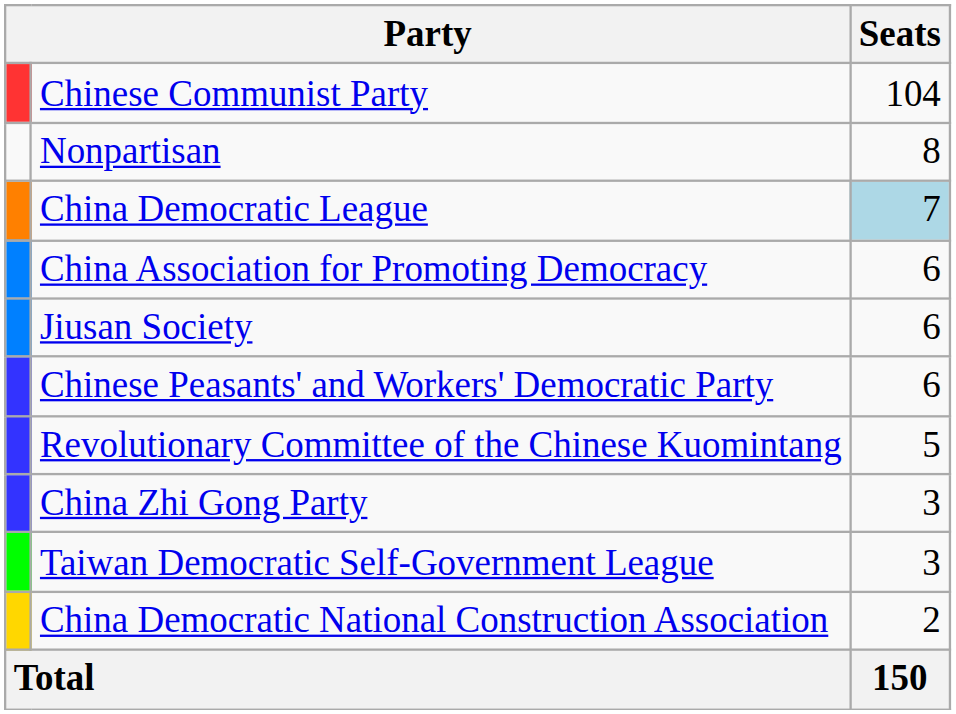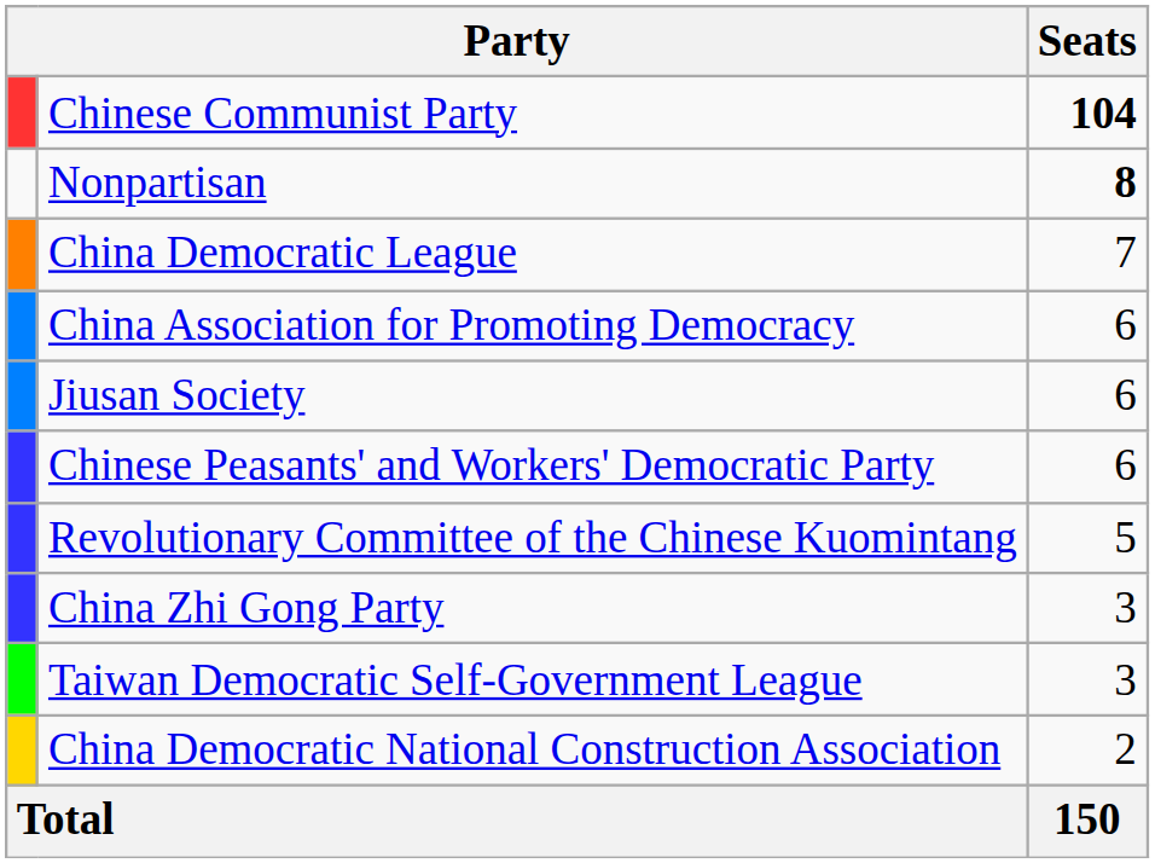Chinese Communist Party | Seats: normal -> bold
Nonpartisan | Seats: normal -> bold
China Democratic League | Seats: lightblue background -> no background
